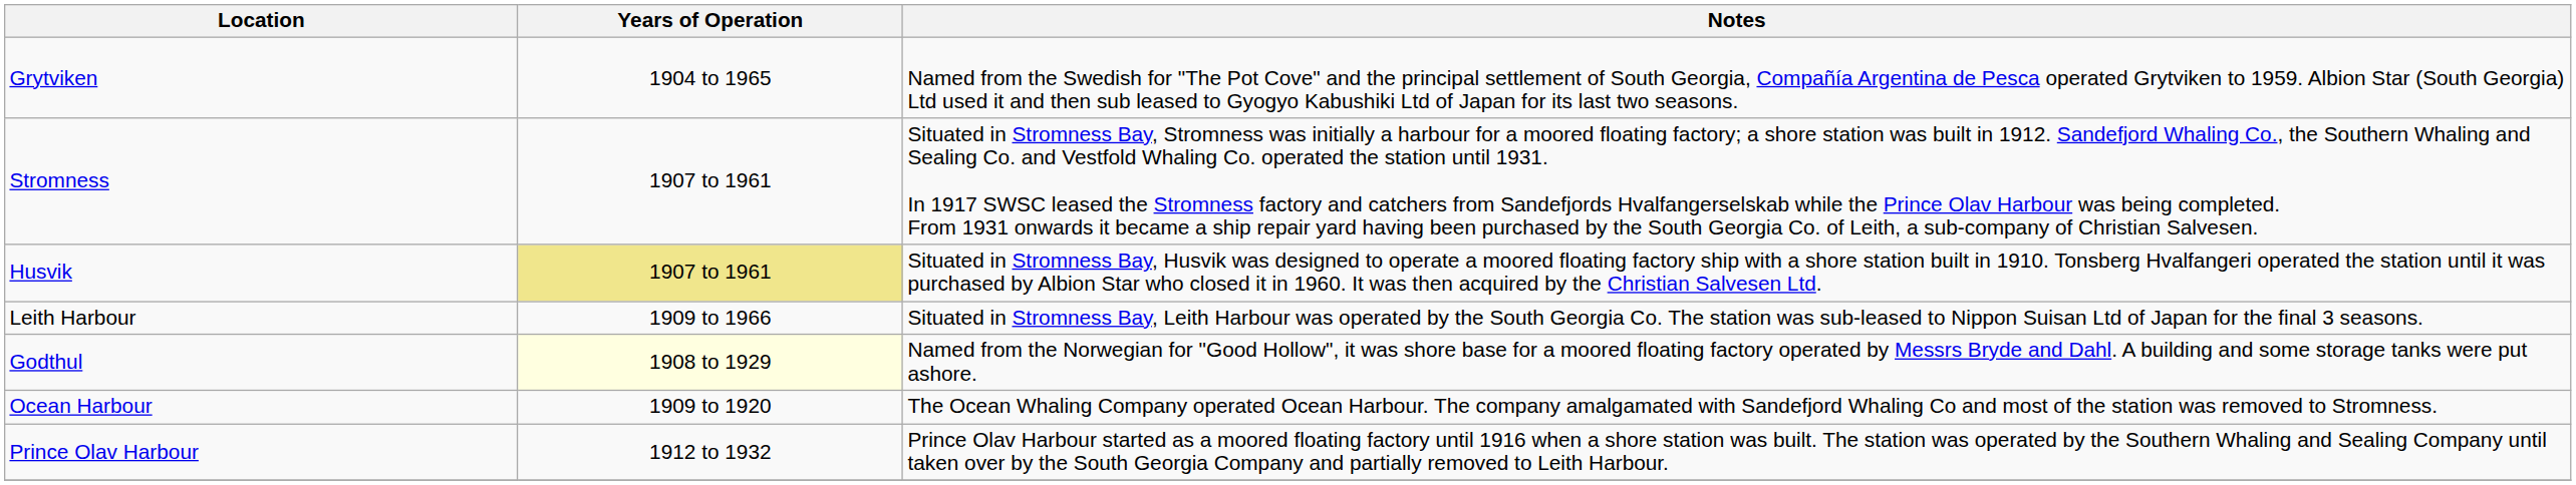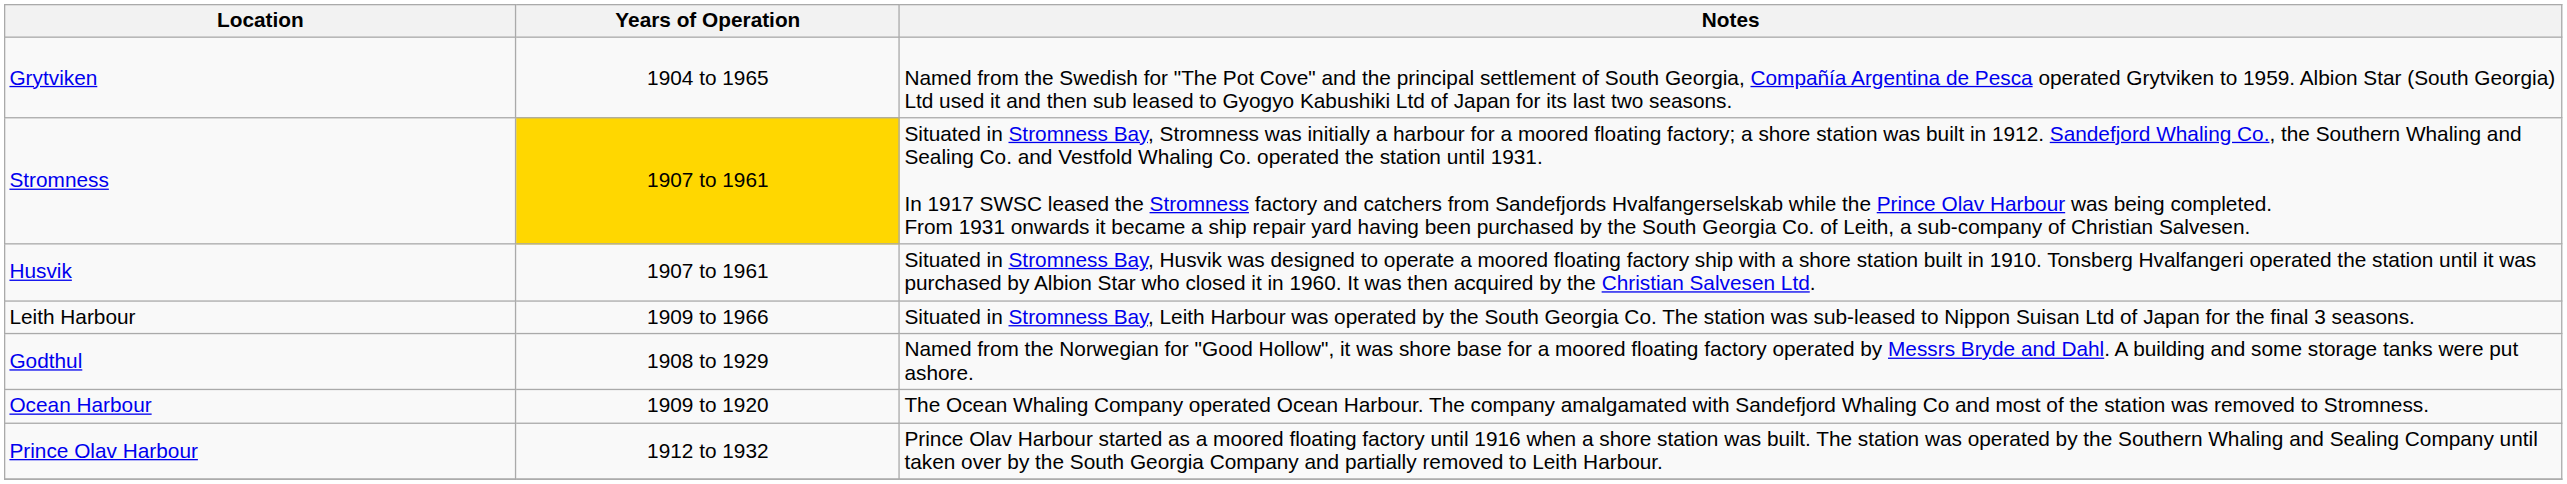Stromness | Years of Operation: no background -> gold background
Husvik | Years of Operation: khaki background -> no background
Godthul | Years of Operation: lightyellow background -> no background
